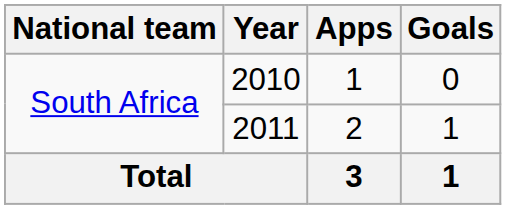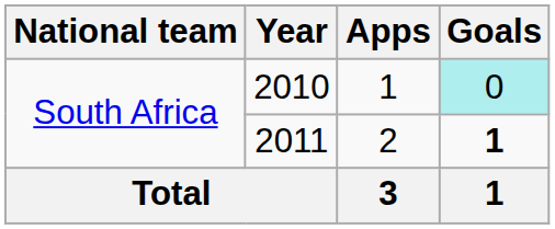2010 | Goals: no background -> paleturquoise background
2011 | Goals: normal -> bold
